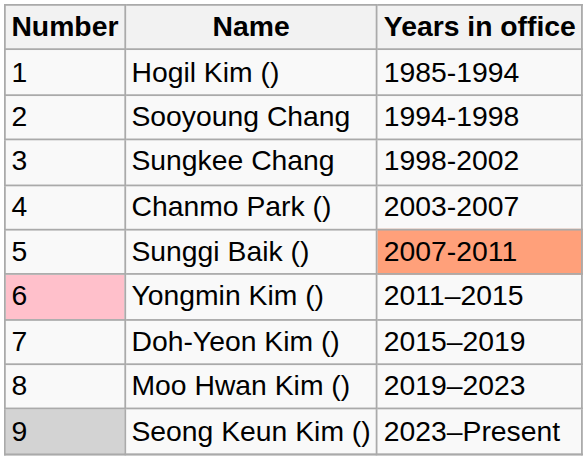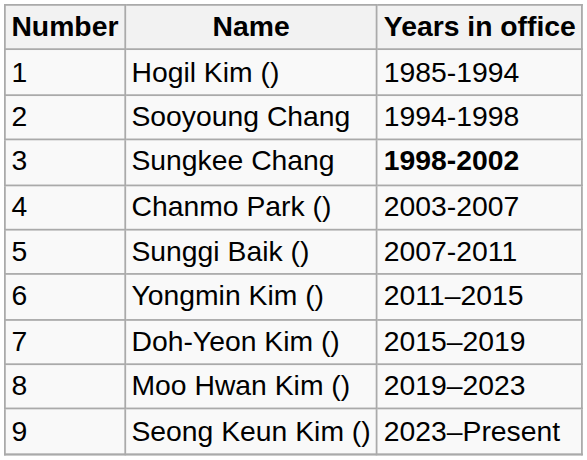Sungkee Chang | Years in office: normal -> bold
Sunggi Baik () | Years in office: lightsalmon background -> no background
Yongmin Kim () | Number: pink background -> no background
Seong Keun Kim () | Number: lightgrey background -> no background
